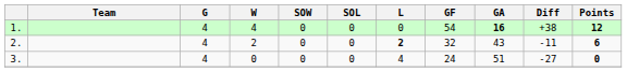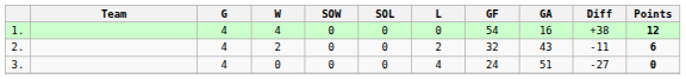1. | GA: bold -> normal
2. | L: bold -> normal
